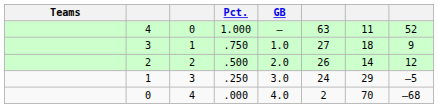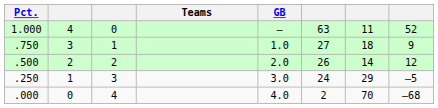columns swapped: Teams <-> Pct.
